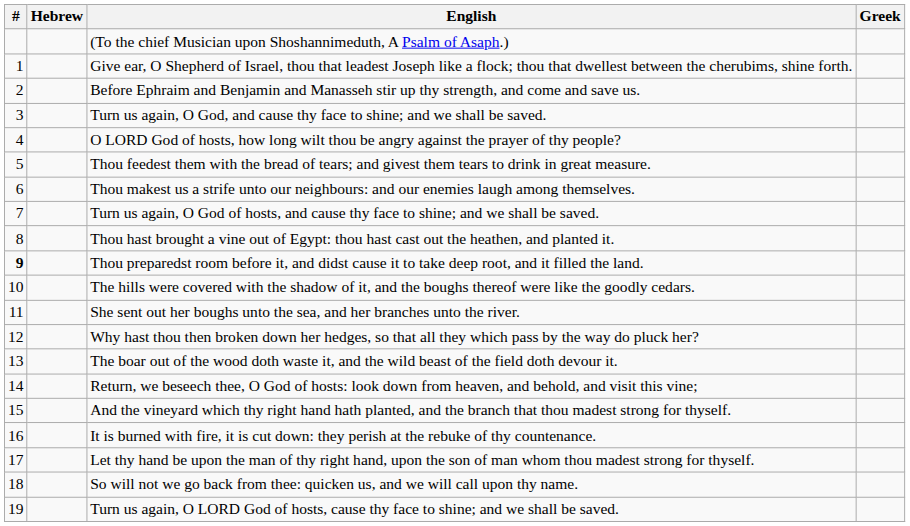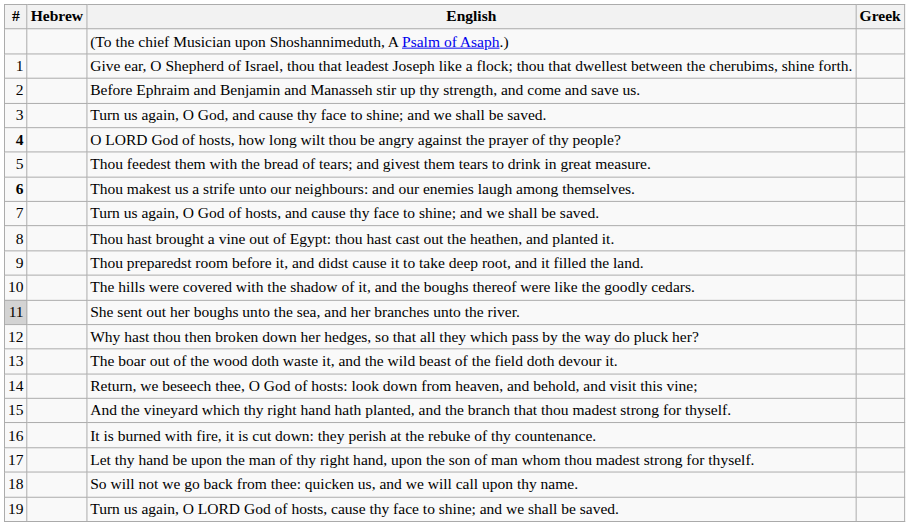row 6 | #: normal -> bold
row 8 | #: normal -> bold
row 11 | #: bold -> normal
row 13 | #: no background -> lightgrey background
